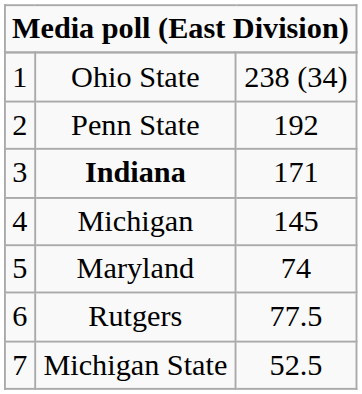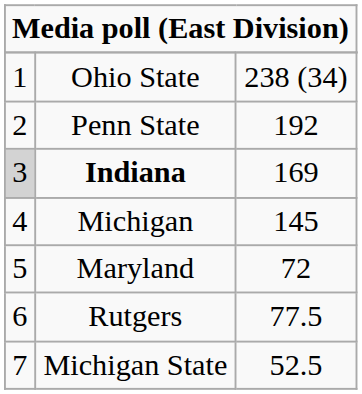Indiana | column 1: no background -> lightgrey background
Indiana | column 3: 171 -> 169
Maryland | column 3: 74 -> 72
